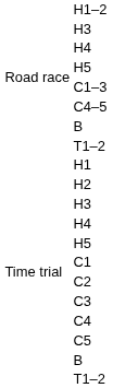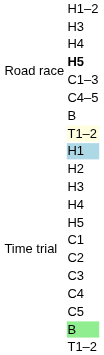Road race / H5 | column 2: normal -> bold
Road race / T1–2 | column 2: no background -> lightyellow background
H1 | column 2: no background -> lightblue background
Time trial / B | column 2: no background -> lightgreen background
